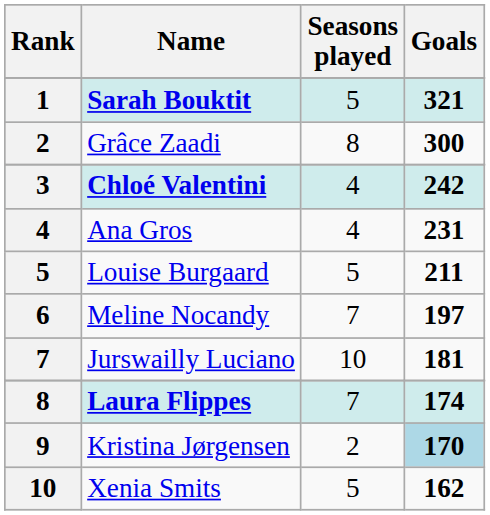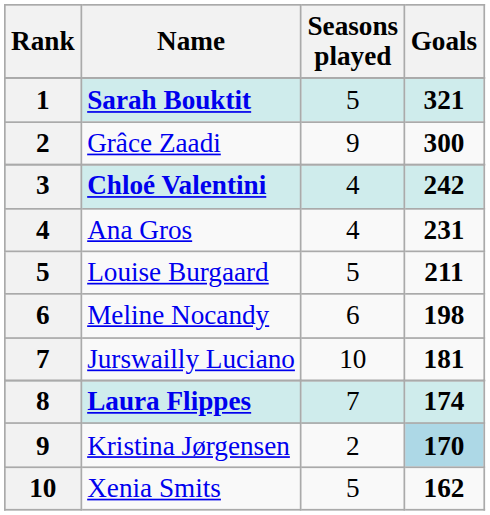Grâce Zaadi | Seasons played: 8 -> 9
Meline Nocandy | Seasons played: 7 -> 6
Meline Nocandy | Goals: 197 -> 198
